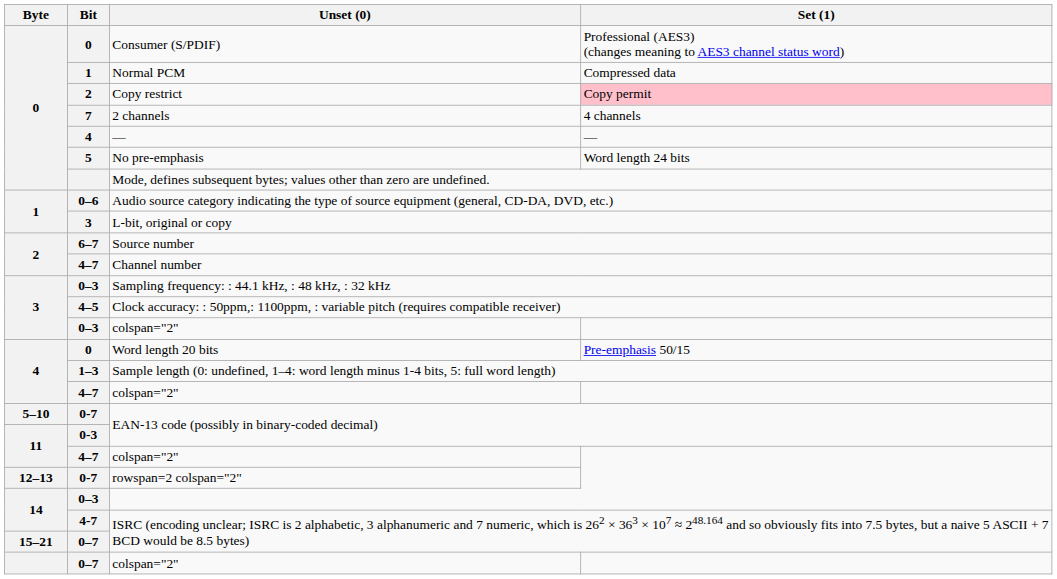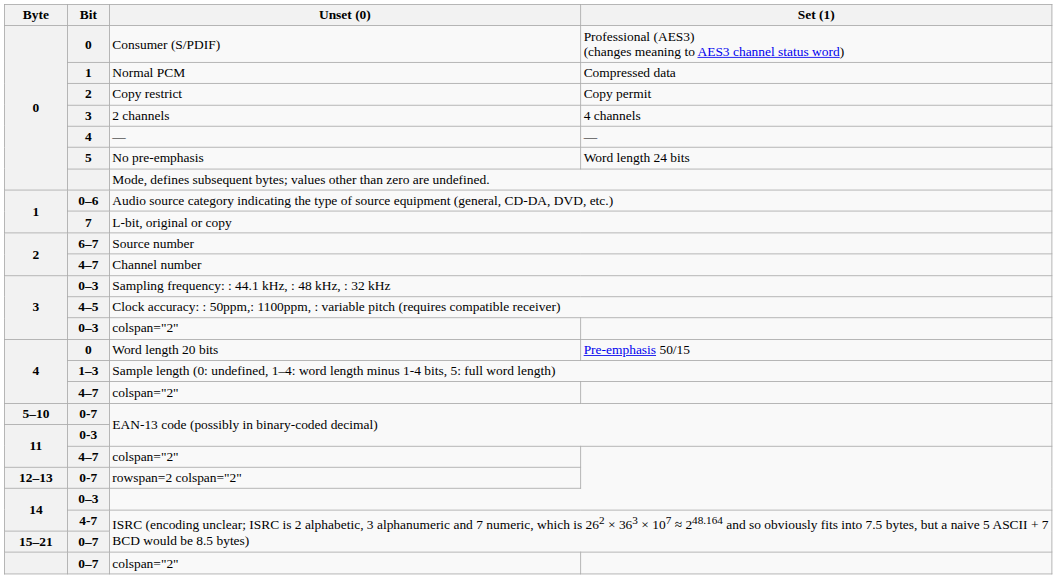Copy restrict | Set (1): pink background -> no background
2 channels | Bit: 7 -> 3
L-bit, original or copy | Bit: 3 -> 7
